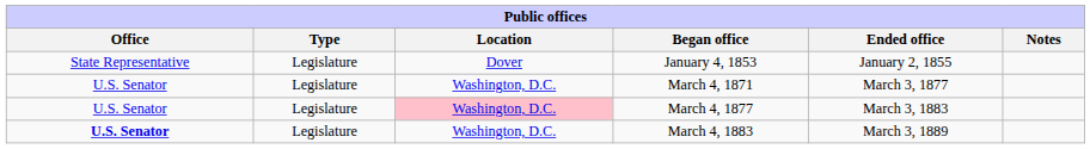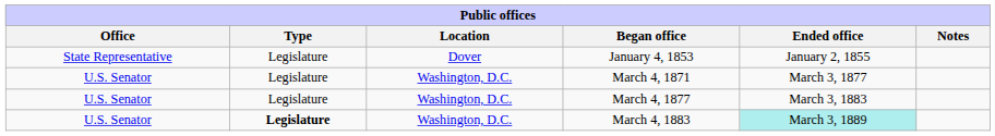March 4, 1877 | Location: pink background -> no background
March 4, 1883 | Office: bold -> normal
March 4, 1883 | Type: normal -> bold
March 4, 1883 | Ended office: no background -> paleturquoise background
